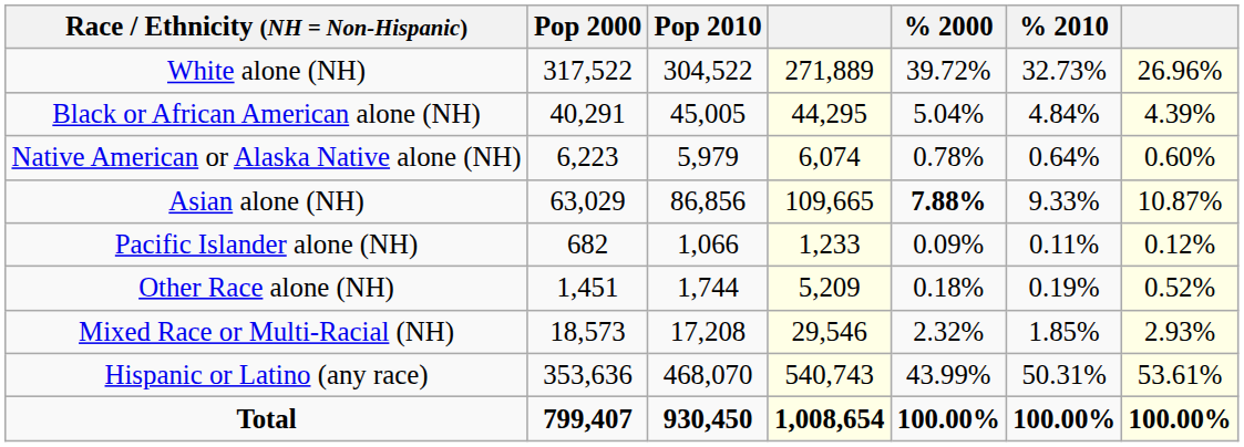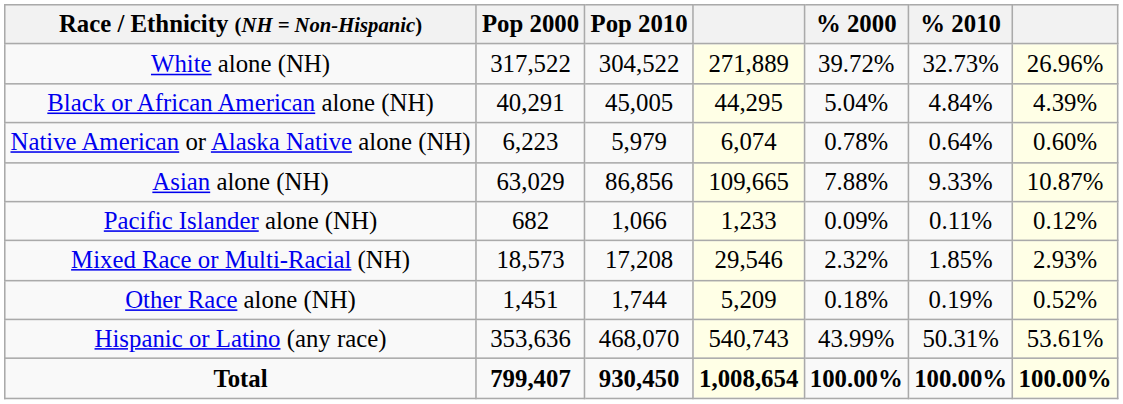Asian alone (NH) | % 2000: bold -> normal
rows swapped: Other Race alone (NH) <-> Mixed Race or Multi-Racial (NH)
